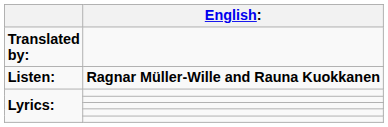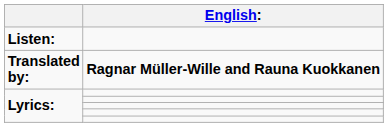row 2 | column 1: Translated by: -> Listen:
row 3 | column 1: Listen: -> Translated by:
